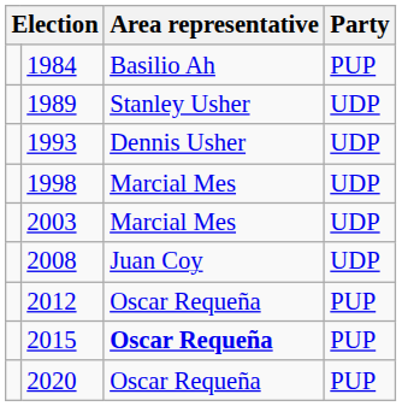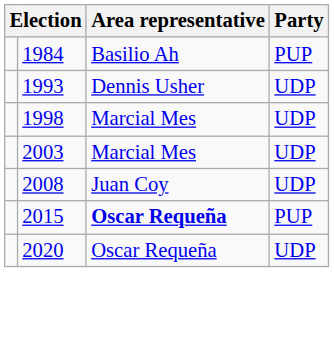- row: 1989 | Stanley Usher | UDP
- row: 2012 | Oscar Requeña | PUP
2020 | Party: PUP -> UDP
